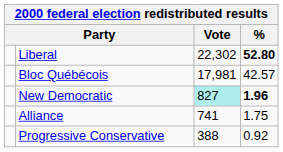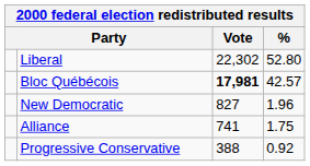Liberal | %: bold -> normal
Bloc Québécois | Vote: normal -> bold
New Democratic | Vote: paleturquoise background -> no background
New Democratic | %: bold -> normal
